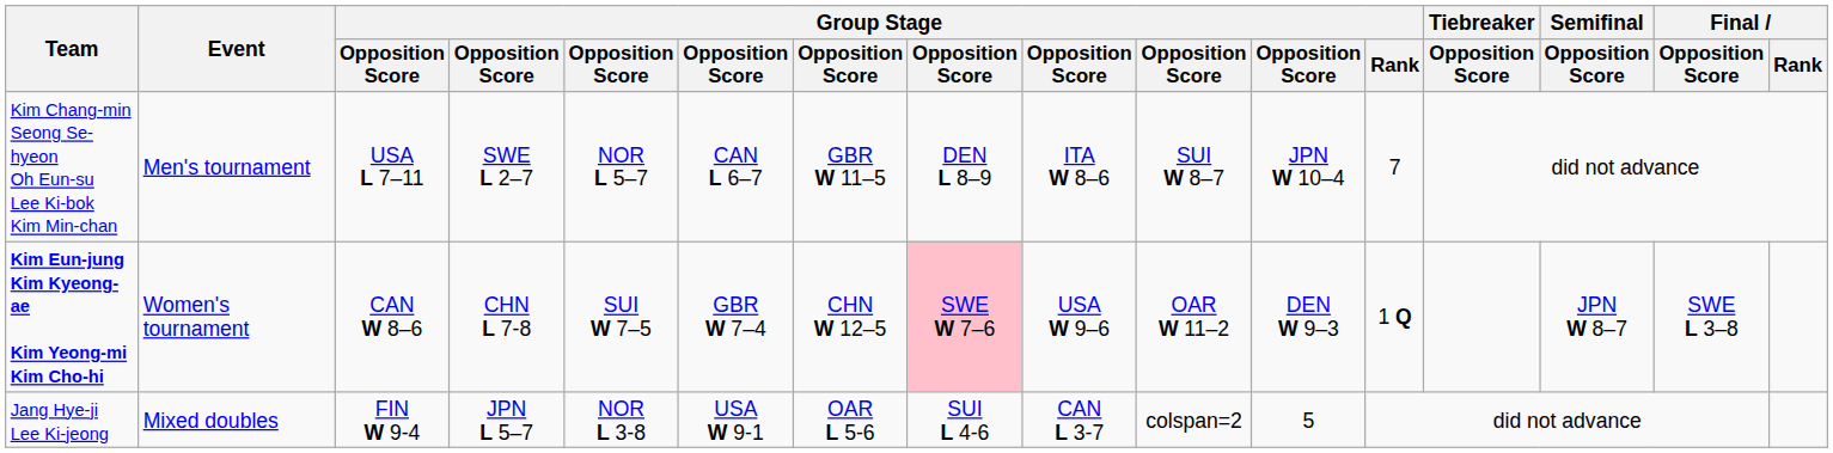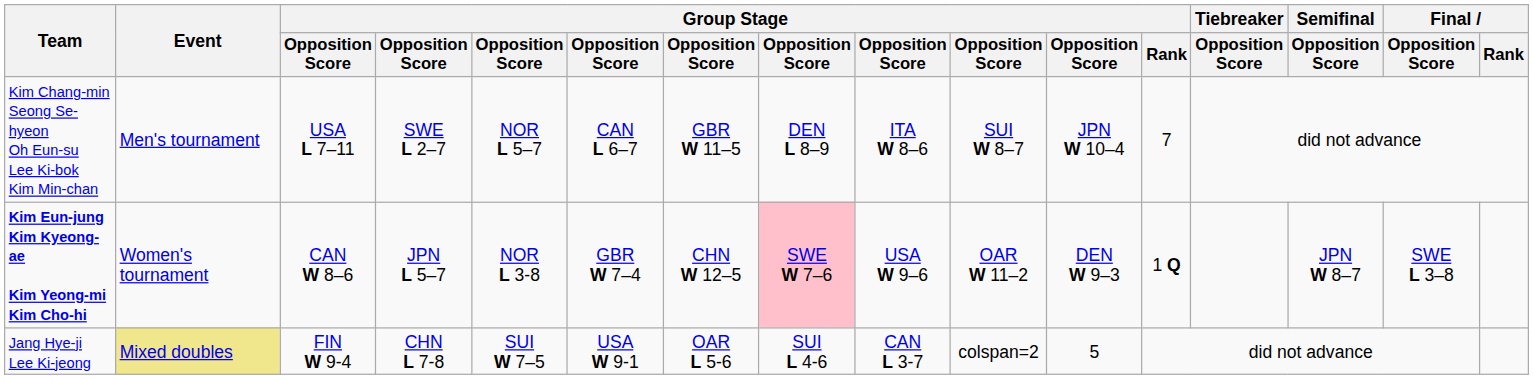Kim Eun-jung Kim Kyeong-ae Kim Yeong-mi Kim Cho-hi | column 4: CHN L 7-8 -> JPN L 5–7
Kim Eun-jung Kim Kyeong-ae Kim Yeong-mi Kim Cho-hi | column 5: SUI W 7–5 -> NOR L 3-8
Jang Hye-ji Lee Ki-jeong | Event: no background -> khaki background
Jang Hye-ji Lee Ki-jeong | column 4: JPN L 5–7 -> CHN L 7-8
Jang Hye-ji Lee Ki-jeong | column 5: NOR L 3-8 -> SUI W 7–5
